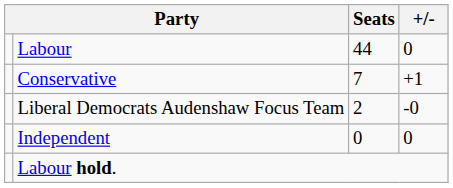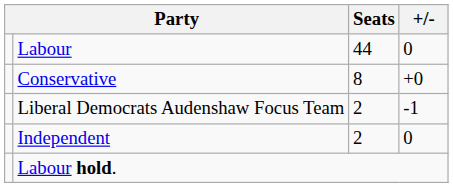Conservative | Seats: 7 -> 8
Conservative | +/-: +1 -> +0
Liberal Democrats Audenshaw Focus Team | +/-: -0 -> -1
Independent | Seats: 0 -> 2
